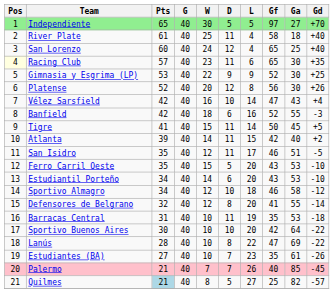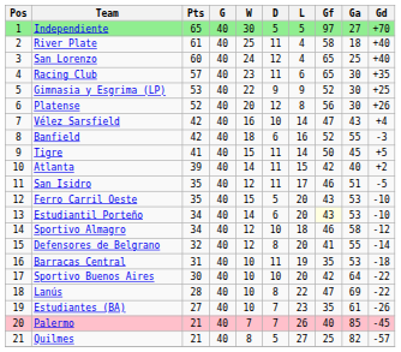Racing Club | Pos: lightyellow background -> no background
Estudiantil Porteño | Gf: no background -> lightyellow background
Quilmes | Pts: lightblue background -> no background
